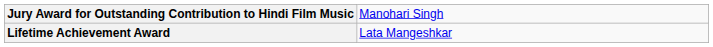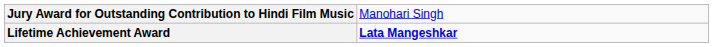Lifetime Achievement Award | column 2: normal -> bold
